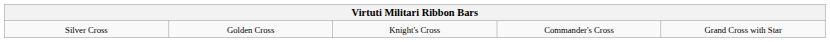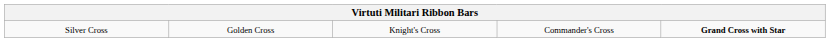Silver Cross | column 5: normal -> bold
